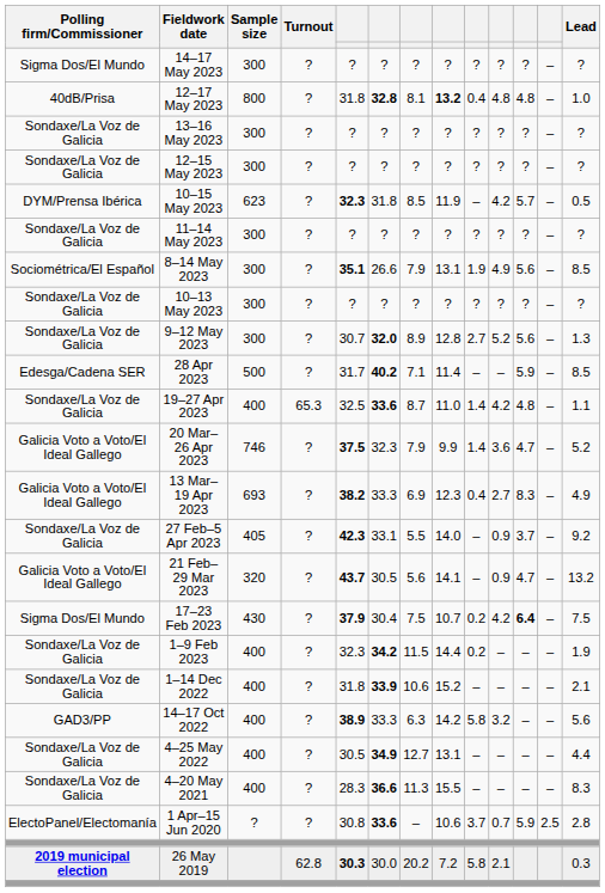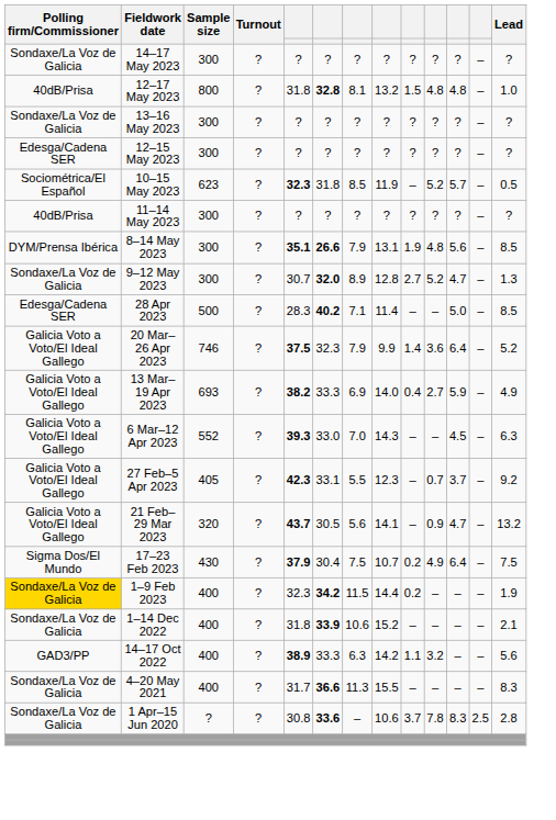14–17 May 2023 | Polling firm/Commissioner: Sigma Dos/El Mundo -> Sondaxe/La Voz de Galicia
12–17 May 2023 | column 8: bold -> normal
12–17 May 2023 | column 9: 0.4 -> 1.5
12–15 May 2023 | Polling firm/Commissioner: Sondaxe/La Voz de Galicia -> Edesga/Cadena SER
10–15 May 2023 | Polling firm/Commissioner: DYM/Prensa Ibérica -> Sociométrica/El Español
10–15 May 2023 | column 10: 4.2 -> 5.2
11–14 May 2023 | Polling firm/Commissioner: Sondaxe/La Voz de Galicia -> 40dB/Prisa
8–14 May 2023 | Polling firm/Commissioner: Sociométrica/El Español -> DYM/Prensa Ibérica
8–14 May 2023 | column 6: normal -> bold
8–14 May 2023 | column 10: 4.9 -> 4.8
- row: Sondaxe/La Voz de Galicia | 10–13 May 2023 | 300 | ? | ? | ? | ? | ? | ? | ? | ? | – | ?
9–12 May 2023 | column 11: 5.6 -> 4.7
28 Apr 2023 | column 5: 31.7 -> 28.3
28 Apr 2023 | column 11: 5.9 -> 5.0
- row: Sondaxe/La Voz de Galicia | 19–27 Apr 2023 | 400 | 65.3 | 32.5 | 33.6 | 8.7 | 11.0 | 1.4 | 4.2 | 4.8 | – | 1.1
20 Mar–26 Apr 2023 | column 11: 4.7 -> 6.4
13 Mar–19 Apr 2023 | column 8: 12.3 -> 14.0
13 Mar–19 Apr 2023 | column 11: 8.3 -> 5.9
+ row: Galicia Voto a Voto/El Ideal Gallego | 6 Mar–12 Apr 2023 | 552 | ? | 39.3 | 33.0 | 7.0 | 14.3 | – | – | 4.5 | – | 6.3
27 Feb–5 Apr 2023 | Polling firm/Commissioner: Sondaxe/La Voz de Galicia -> Galicia Voto a Voto/El Ideal Gallego
27 Feb–5 Apr 2023 | column 8: 14.0 -> 12.3
27 Feb–5 Apr 2023 | column 10: 0.9 -> 0.7
17–23 Feb 2023 | column 10: 4.2 -> 4.9
17–23 Feb 2023 | column 11: bold -> normal
1–9 Feb 2023 | Polling firm/Commissioner: no background -> gold background
14–17 Oct 2022 | column 9: 5.8 -> 1.1
- row: Sondaxe/La Voz de Galicia | 4–25 May 2022 | 400 | ? | 30.5 | 34.9 | 12.7 | 13.1 | – | – | – | – | 4.4
4–20 May 2021 | column 5: 28.3 -> 31.7
1 Apr–15 Jun 2020 | Polling firm/Commissioner: ElectoPanel/Electomanía -> Sondaxe/La Voz de Galicia
1 Apr–15 Jun 2020 | column 10: 0.7 -> 7.8
1 Apr–15 Jun 2020 | column 11: 5.9 -> 8.3
- row: 2019 municipal election | 26 May 2019 | 62.8 | 30.3 | 30.0 | 20.2 | 7.2 | 5.8 | 2.1 | 0.3
